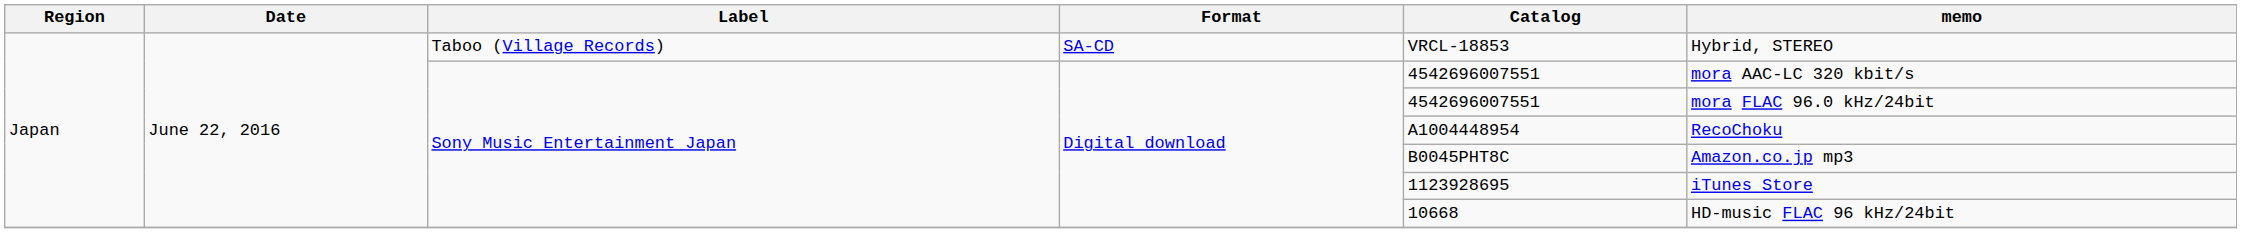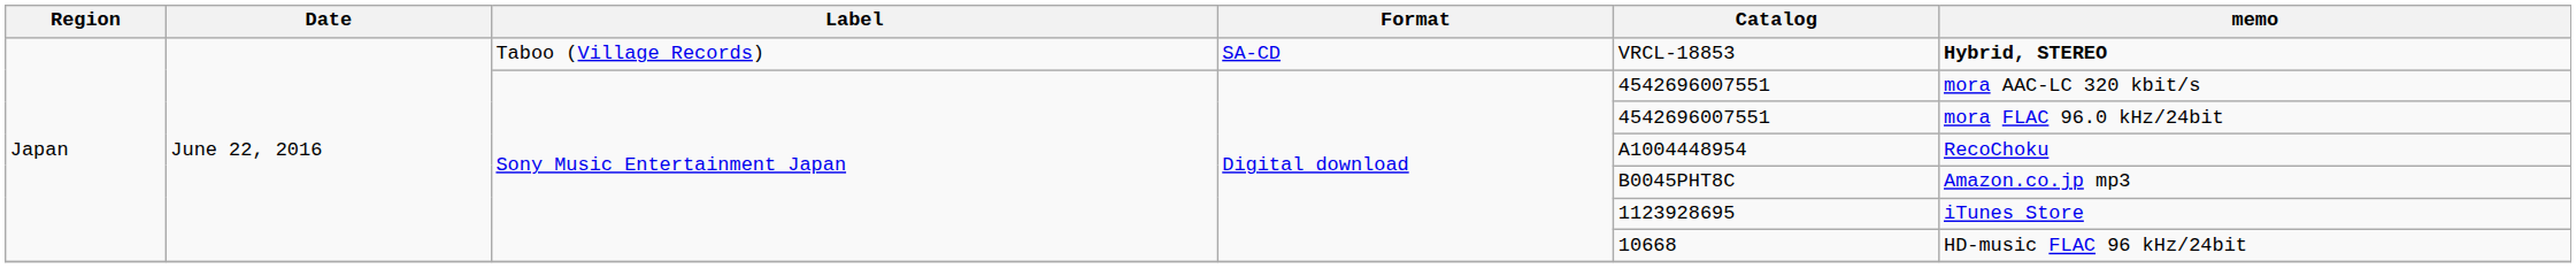Taboo (Village Records) | memo: normal -> bold
